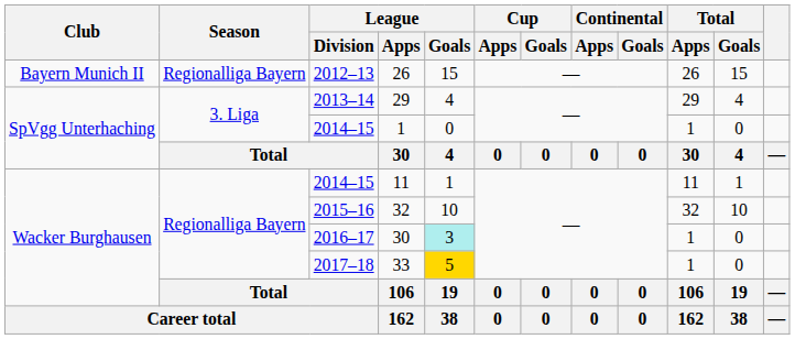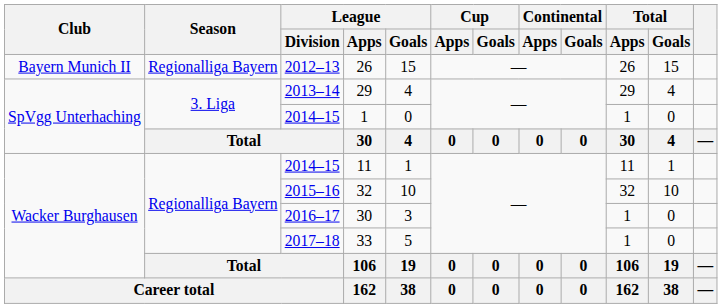2016–17 / 30 | League / Goals: paleturquoise background -> no background
33 | League / Goals: gold background -> no background
